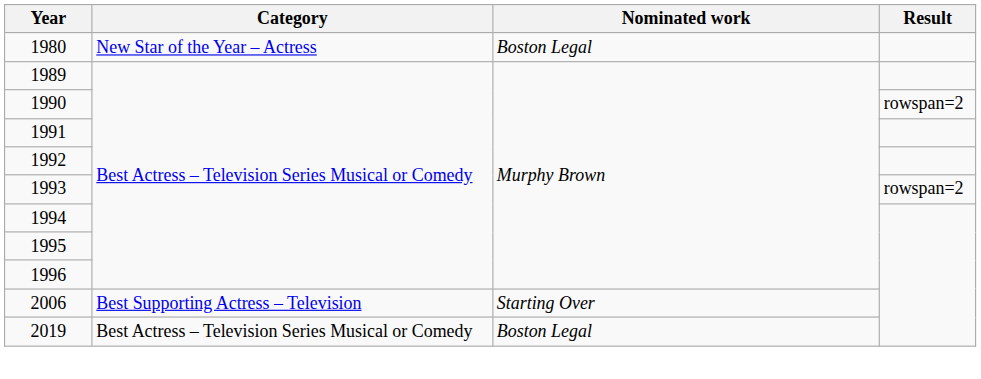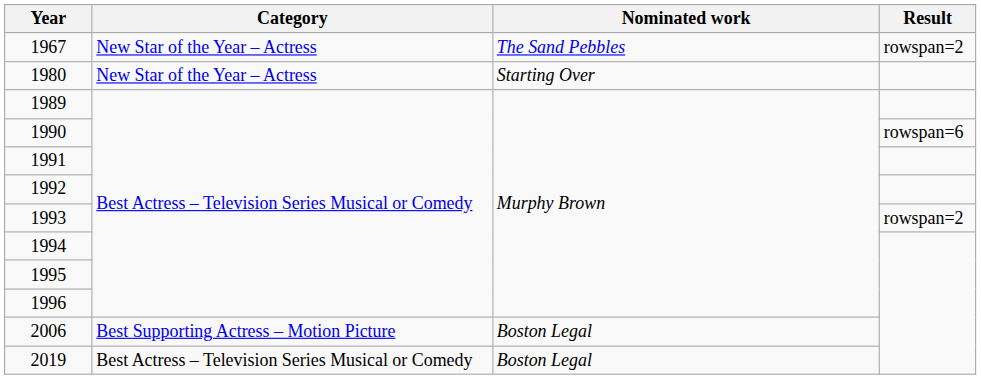+ row: 1967 | New Star of the Year – Actress | The Sand Pebbles | rowspan=2
1980 | Nominated work: Boston Legal -> Starting Over
1990 | Result: rowspan=2 -> rowspan=6
2006 | Category: Best Supporting Actress – Television -> Best Supporting Actress – Motion Picture
2006 | Nominated work: Starting Over -> Boston Legal
